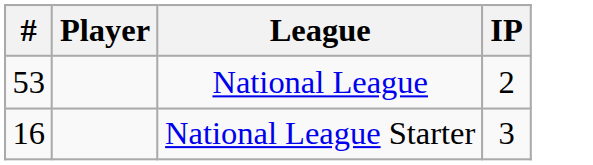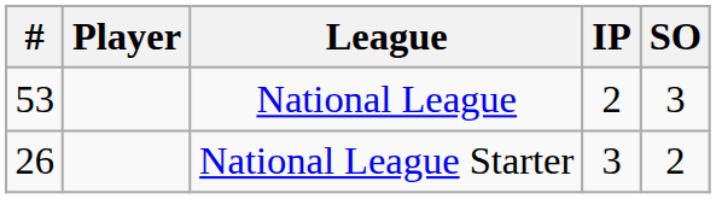+ column: SO | 3 | 2
National League Starter | #: 16 -> 26
